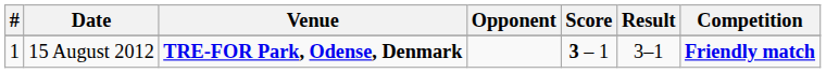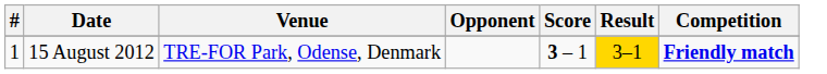15 August 2012 | Venue: bold -> normal
15 August 2012 | Result: no background -> gold background
